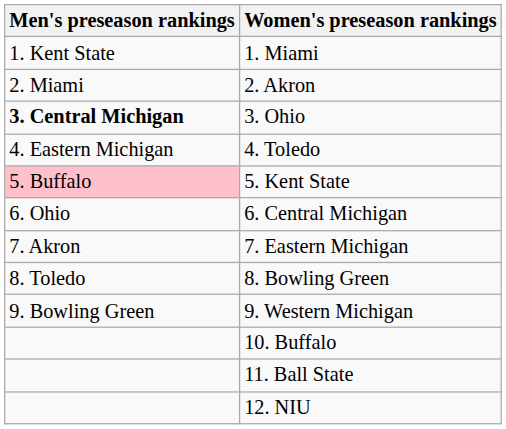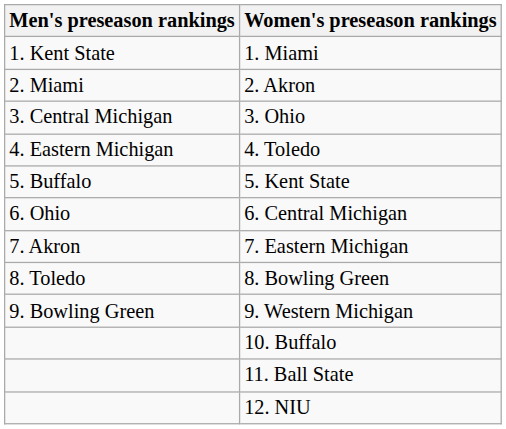3. Ohio | Men's preseason rankings: bold -> normal
5. Kent State | Men's preseason rankings: pink background -> no background
